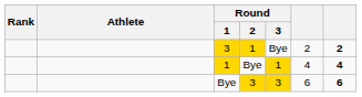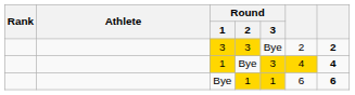row 3 | Round / 2: 1 -> 3
row 4 | Round / 3: 1 -> 3
row 4 | column 6: no background -> gold background
row 5 | Round / 2: 3 -> 1
row 5 | Round / 3: 3 -> 1
